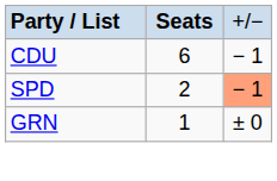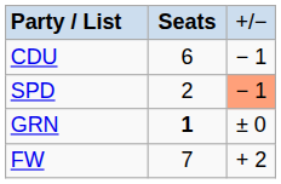GRN | column 2: normal -> bold
+ row: FW | 7 | + 2
